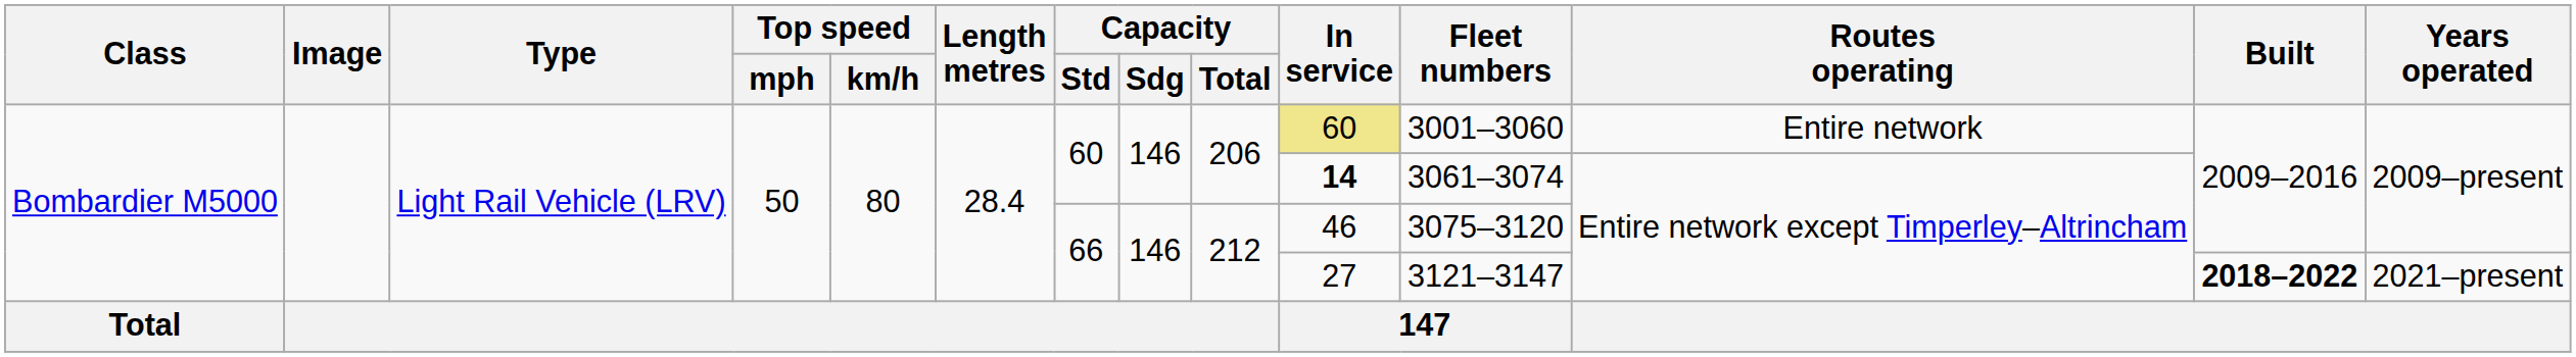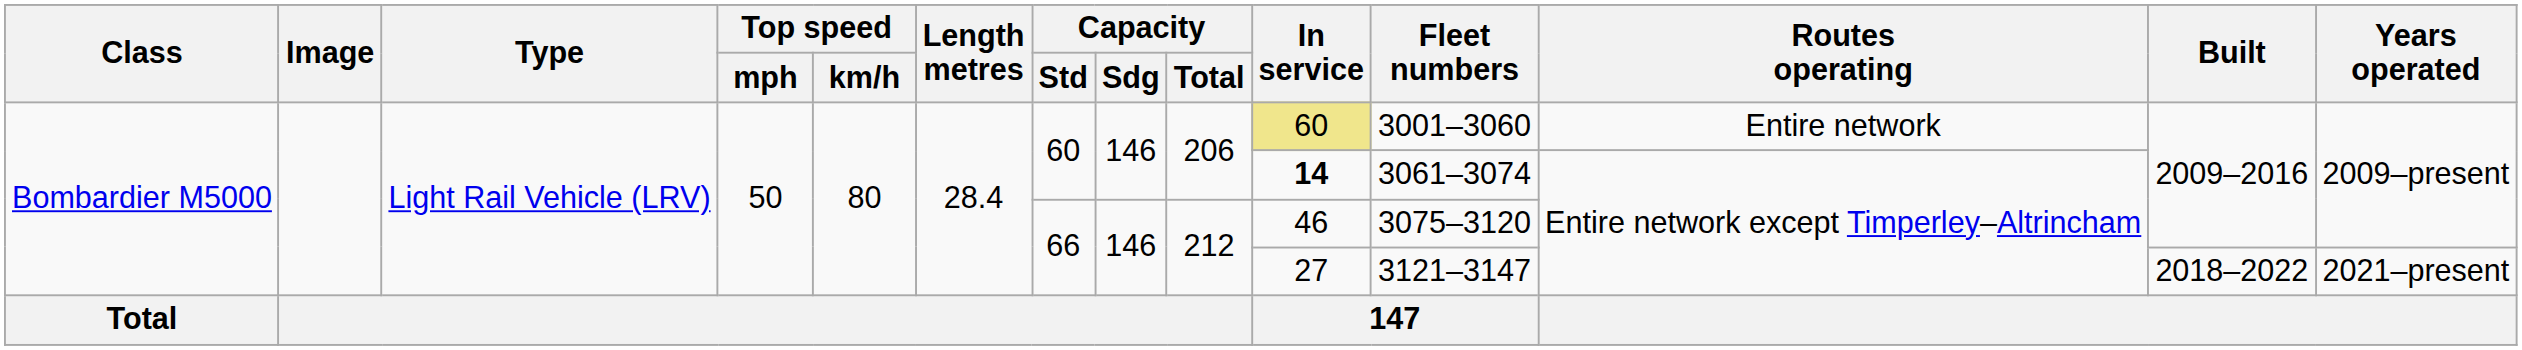row 6 | Built: bold -> normal
